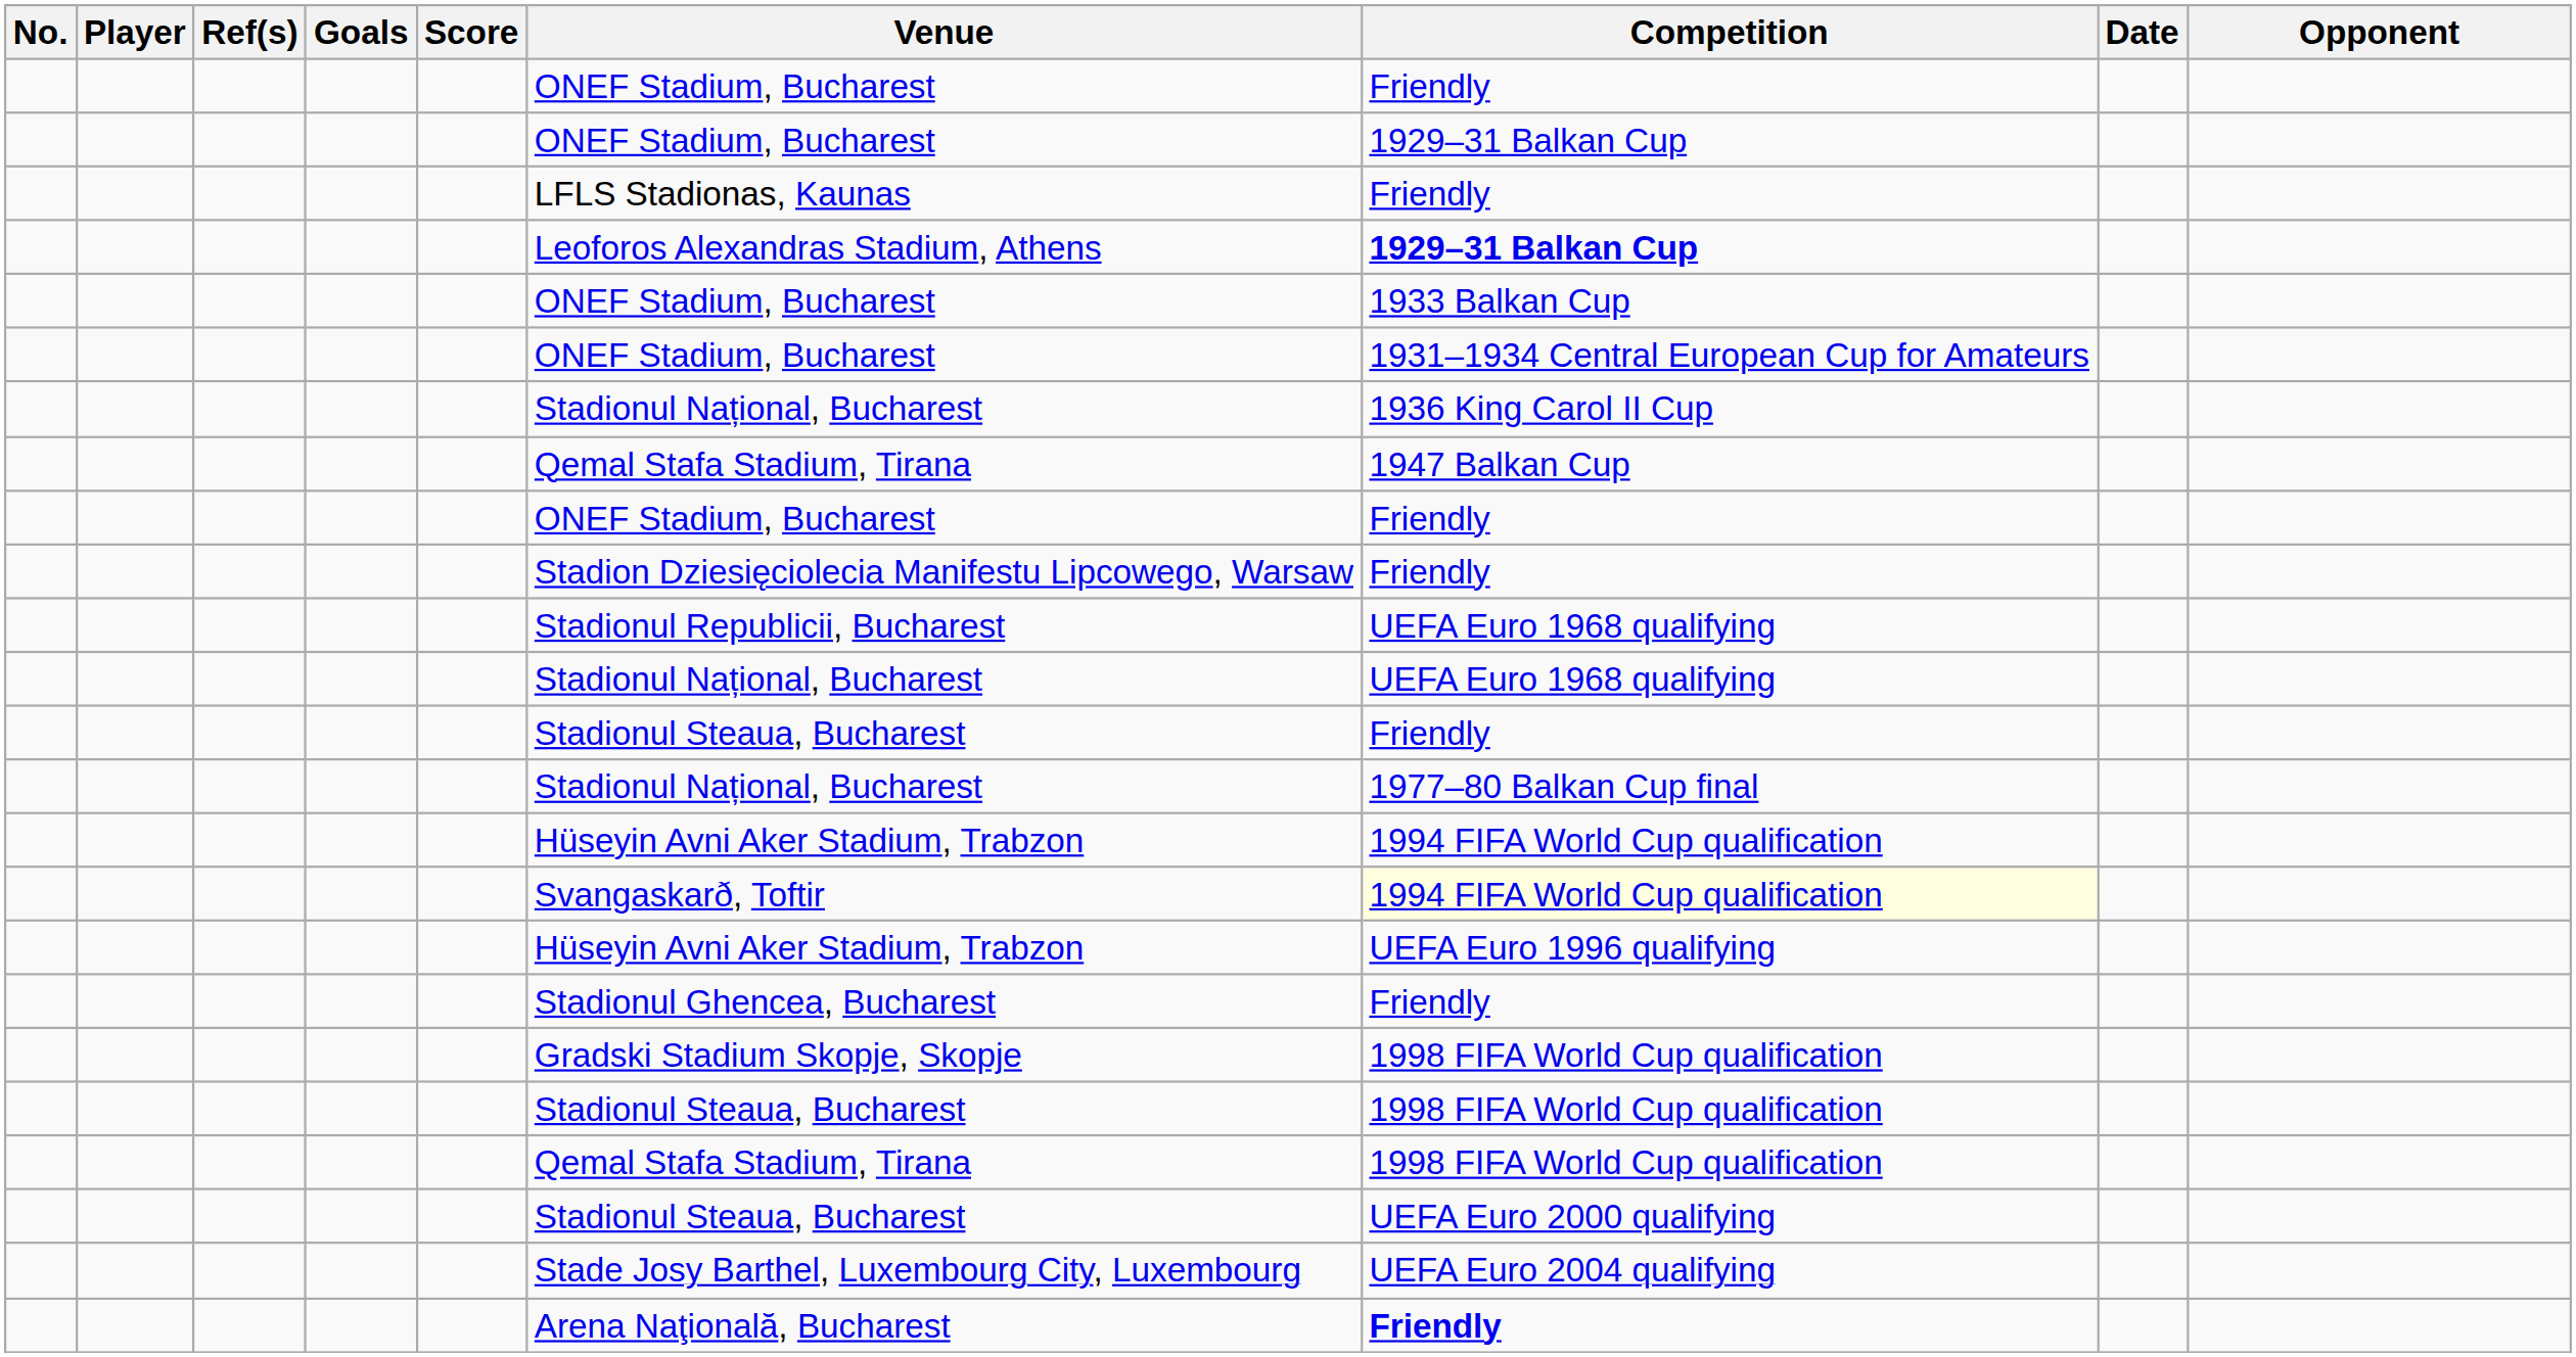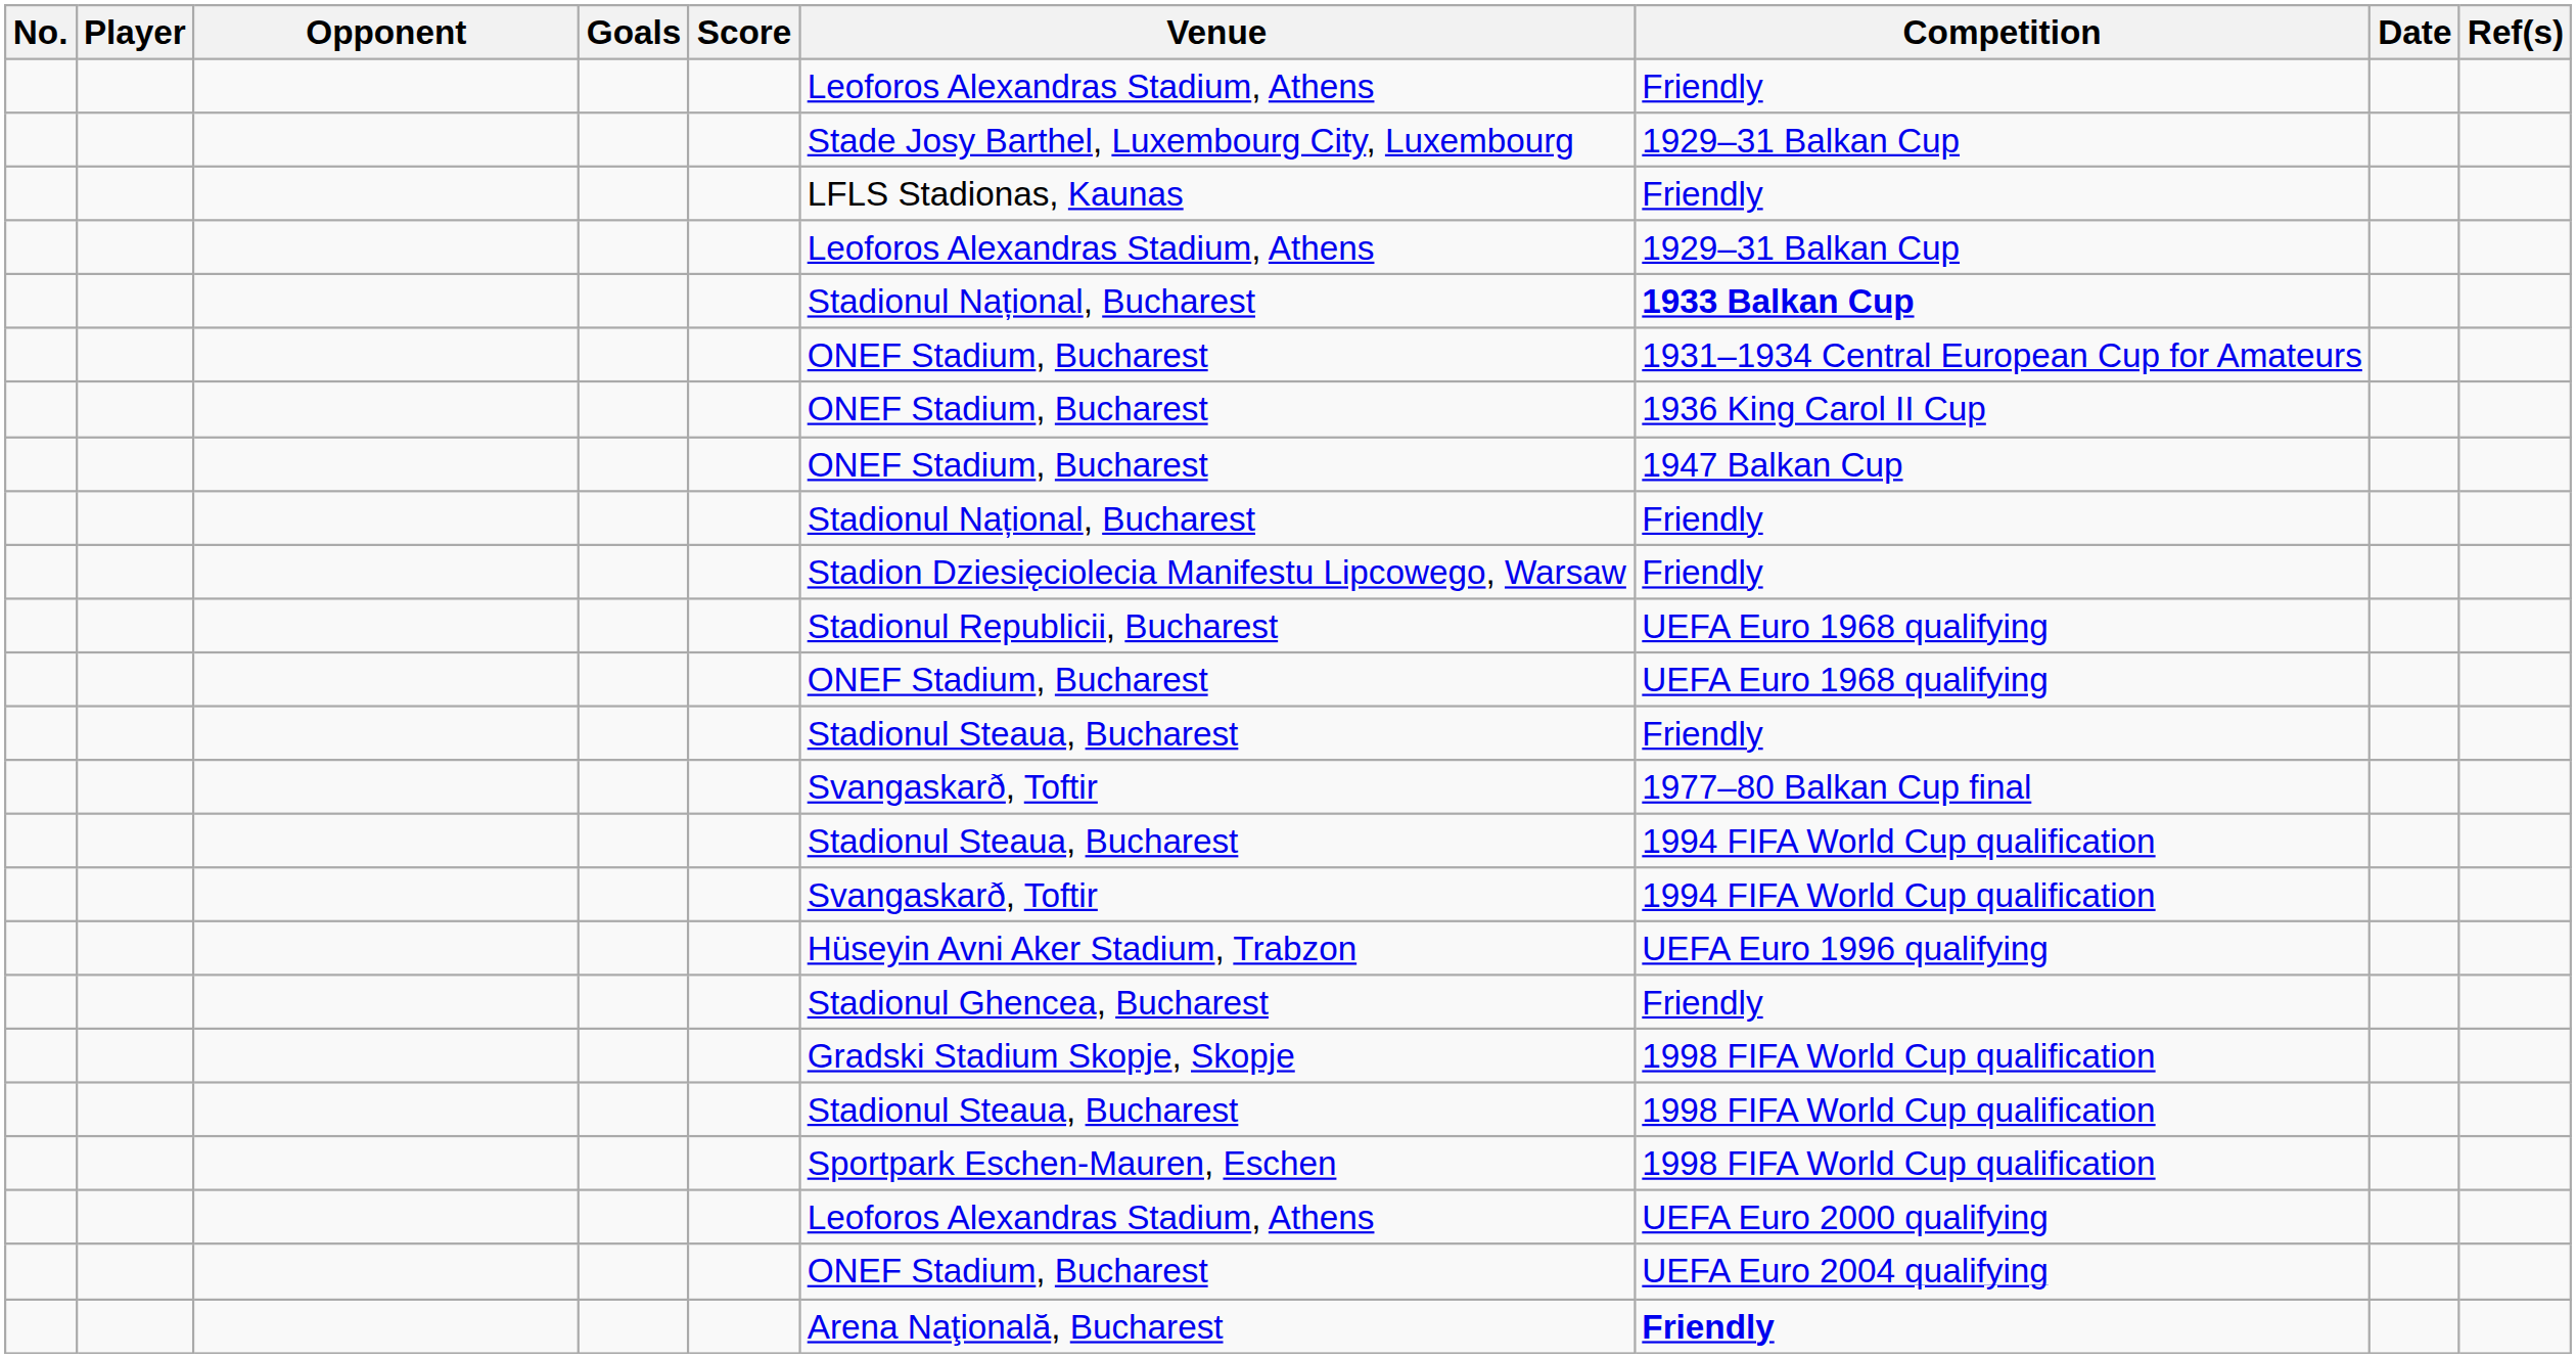columns swapped: Opponent <-> Ref(s)
row 2 | Venue: ONEF Stadium, Bucharest -> Leoforos Alexandras Stadium, Athens
row 3 | Venue: ONEF Stadium, Bucharest -> Stade Josy Barthel, Luxembourg City, Luxembourg
row 5 | Competition: bold -> normal
row 6 | Venue: ONEF Stadium, Bucharest -> Stadionul Național, Bucharest
row 6 | Competition: normal -> bold
row 8 | Venue: Stadionul Național, Bucharest -> ONEF Stadium, Bucharest
row 9 | Venue: Qemal Stafa Stadium, Tirana -> ONEF Stadium, Bucharest
row 10 | Venue: ONEF Stadium, Bucharest -> Stadionul Național, Bucharest
row 13 | Venue: Stadionul Național, Bucharest -> ONEF Stadium, Bucharest
row 15 | Venue: Stadionul Național, Bucharest -> Svangaskarð, Toftir
row 16 | Venue: Hüseyin Avni Aker Stadium, Trabzon -> Stadionul Steaua, Bucharest
row 17 | Competition: lightyellow background -> no background
row 22 | Venue: Qemal Stafa Stadium, Tirana -> Sportpark Eschen-Mauren, Eschen
row 23 | Venue: Stadionul Steaua, Bucharest -> Leoforos Alexandras Stadium, Athens
row 24 | Venue: Stade Josy Barthel, Luxembourg City, Luxembourg -> ONEF Stadium, Bucharest
